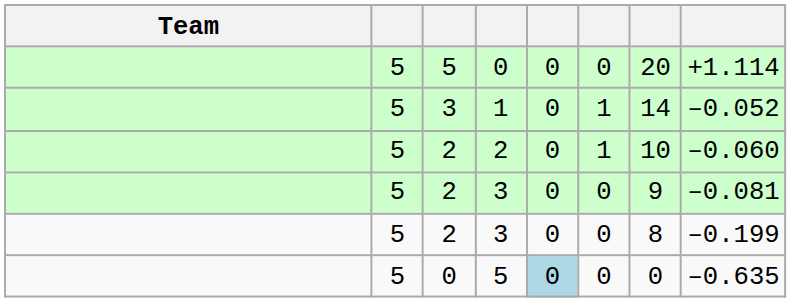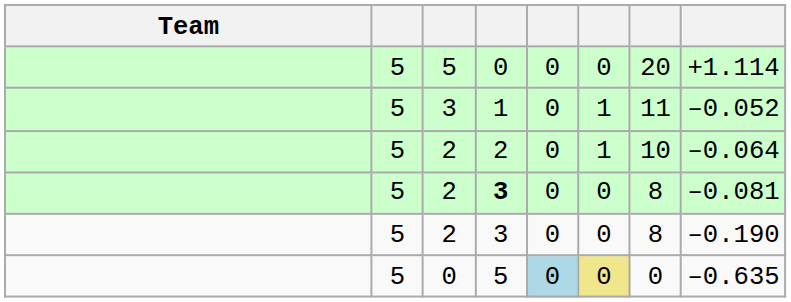row 3 | column 7: 14 -> 11
row 4 | column 8: –0.060 -> –0.064
row 5 | column 4: normal -> bold
row 5 | column 7: 9 -> 8
row 6 | column 8: –0.199 -> –0.190
row 7 | column 6: no background -> khaki background
